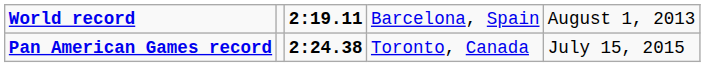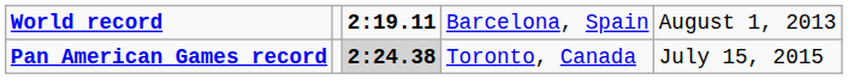Pan American Games record | column 3: no background -> lightgrey background
